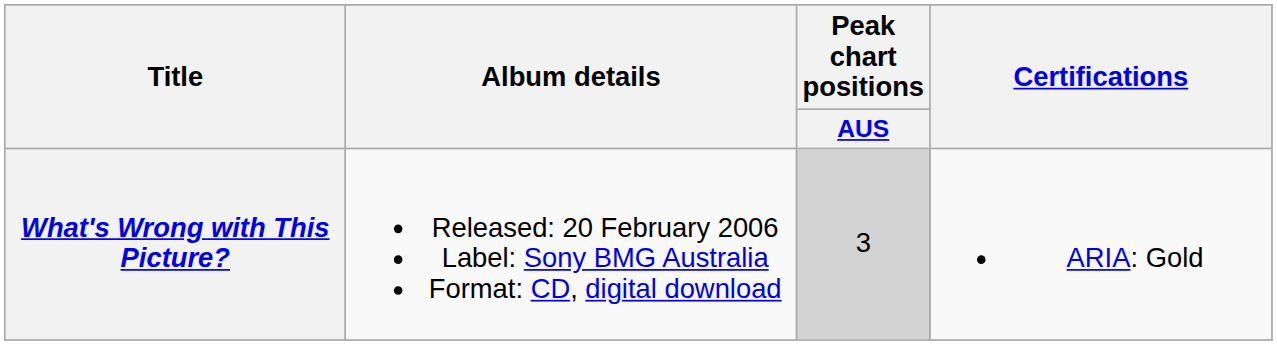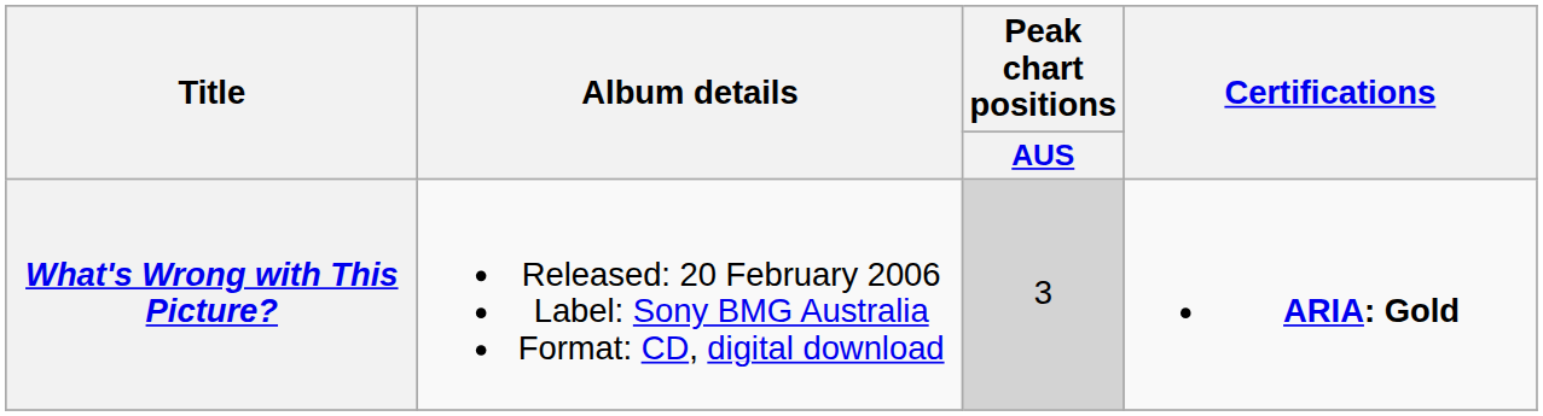What's Wrong with This Picture? | Certifications: normal -> bold
